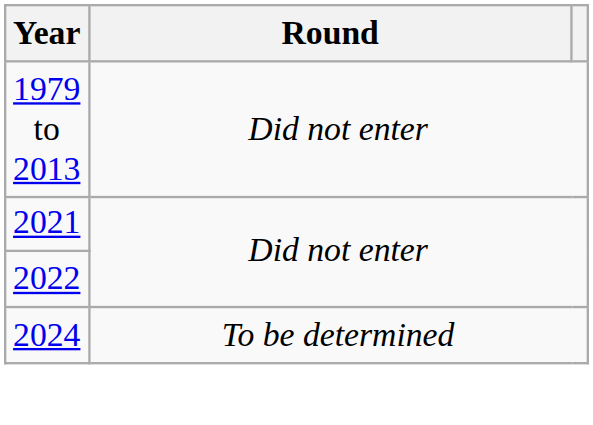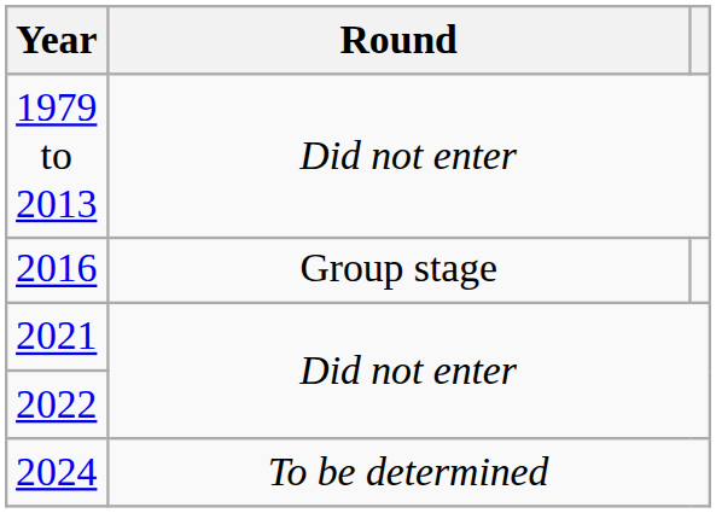+ row: 2016 | Group stage
